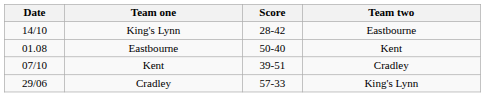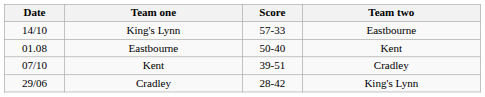row 2 | Score: 28-42 -> 57-33
row 5 | Score: 57-33 -> 28-42
